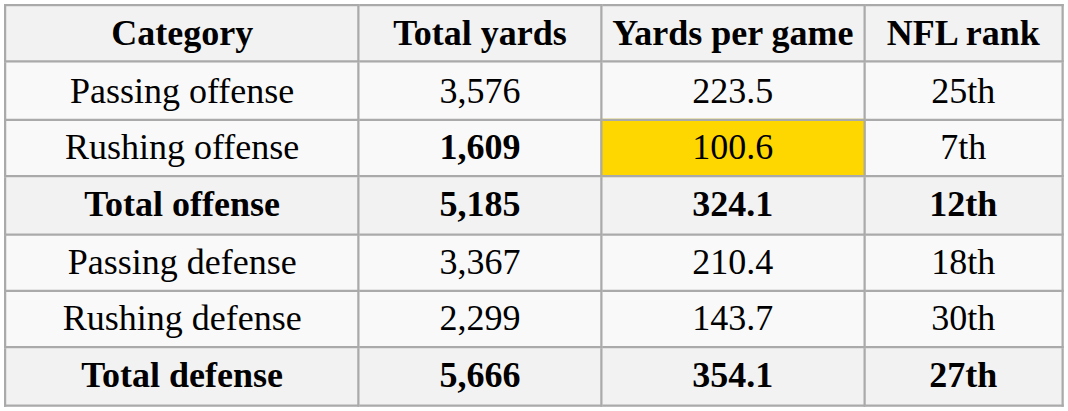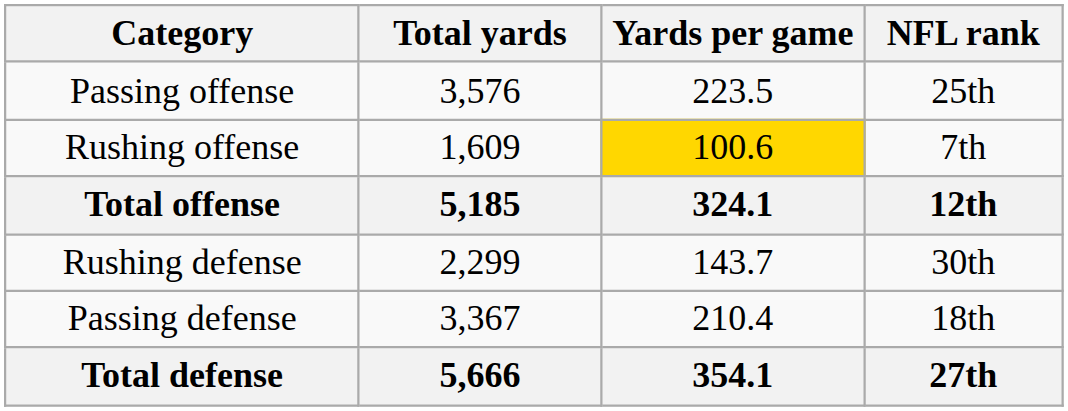Rushing offense | Total yards: bold -> normal
rows swapped: Passing defense <-> Rushing defense
